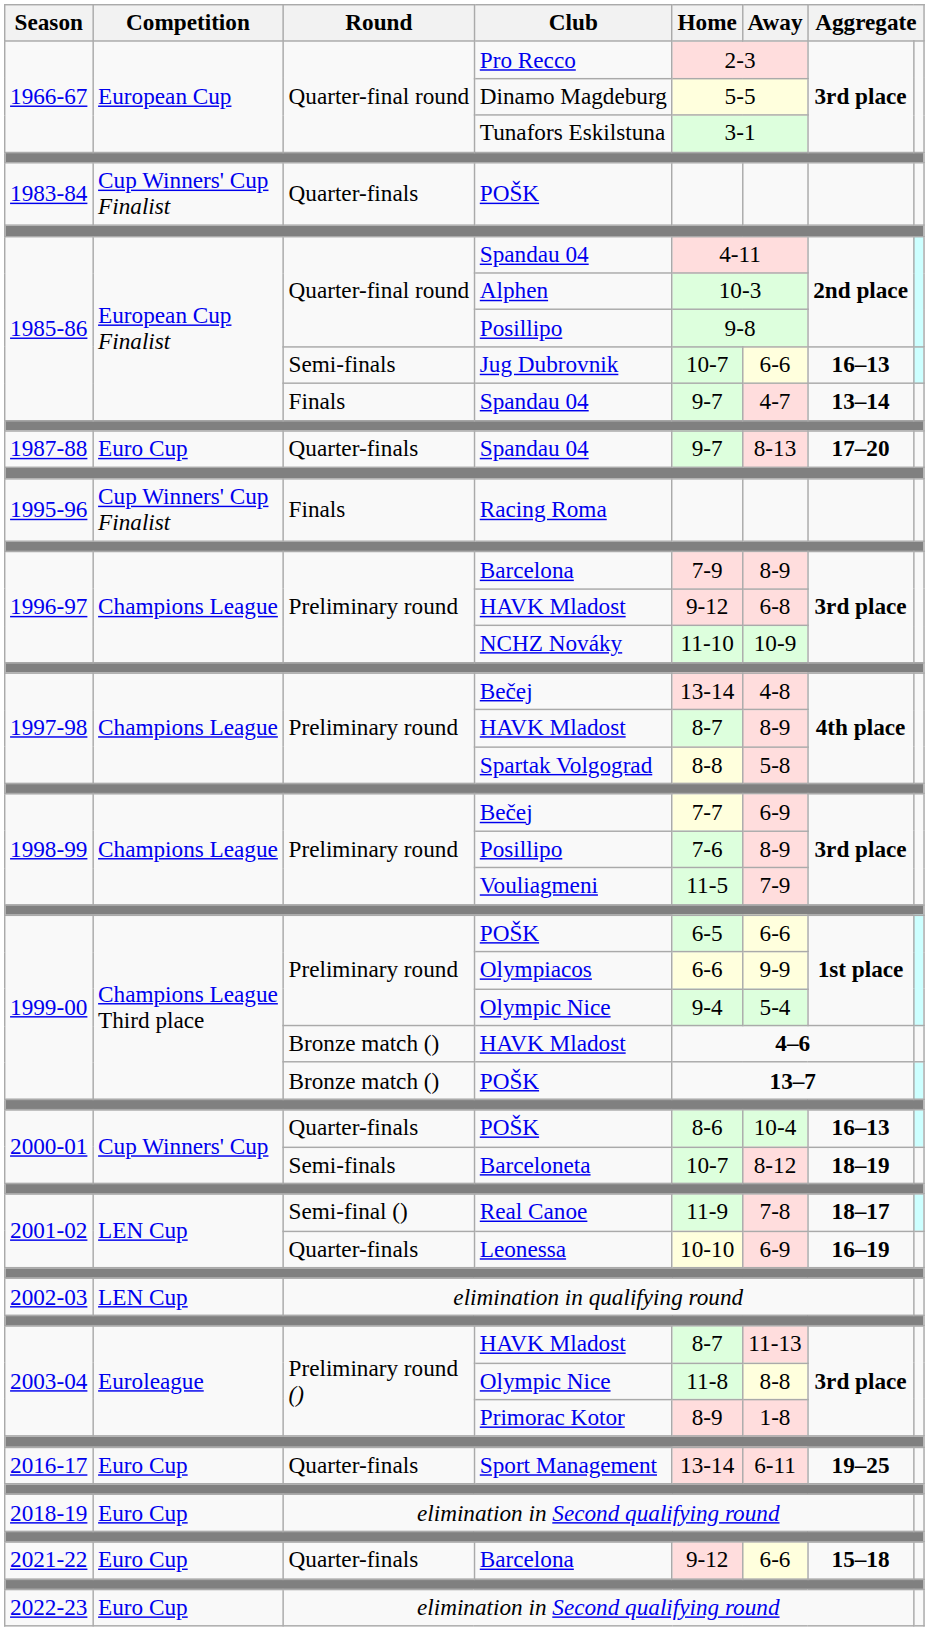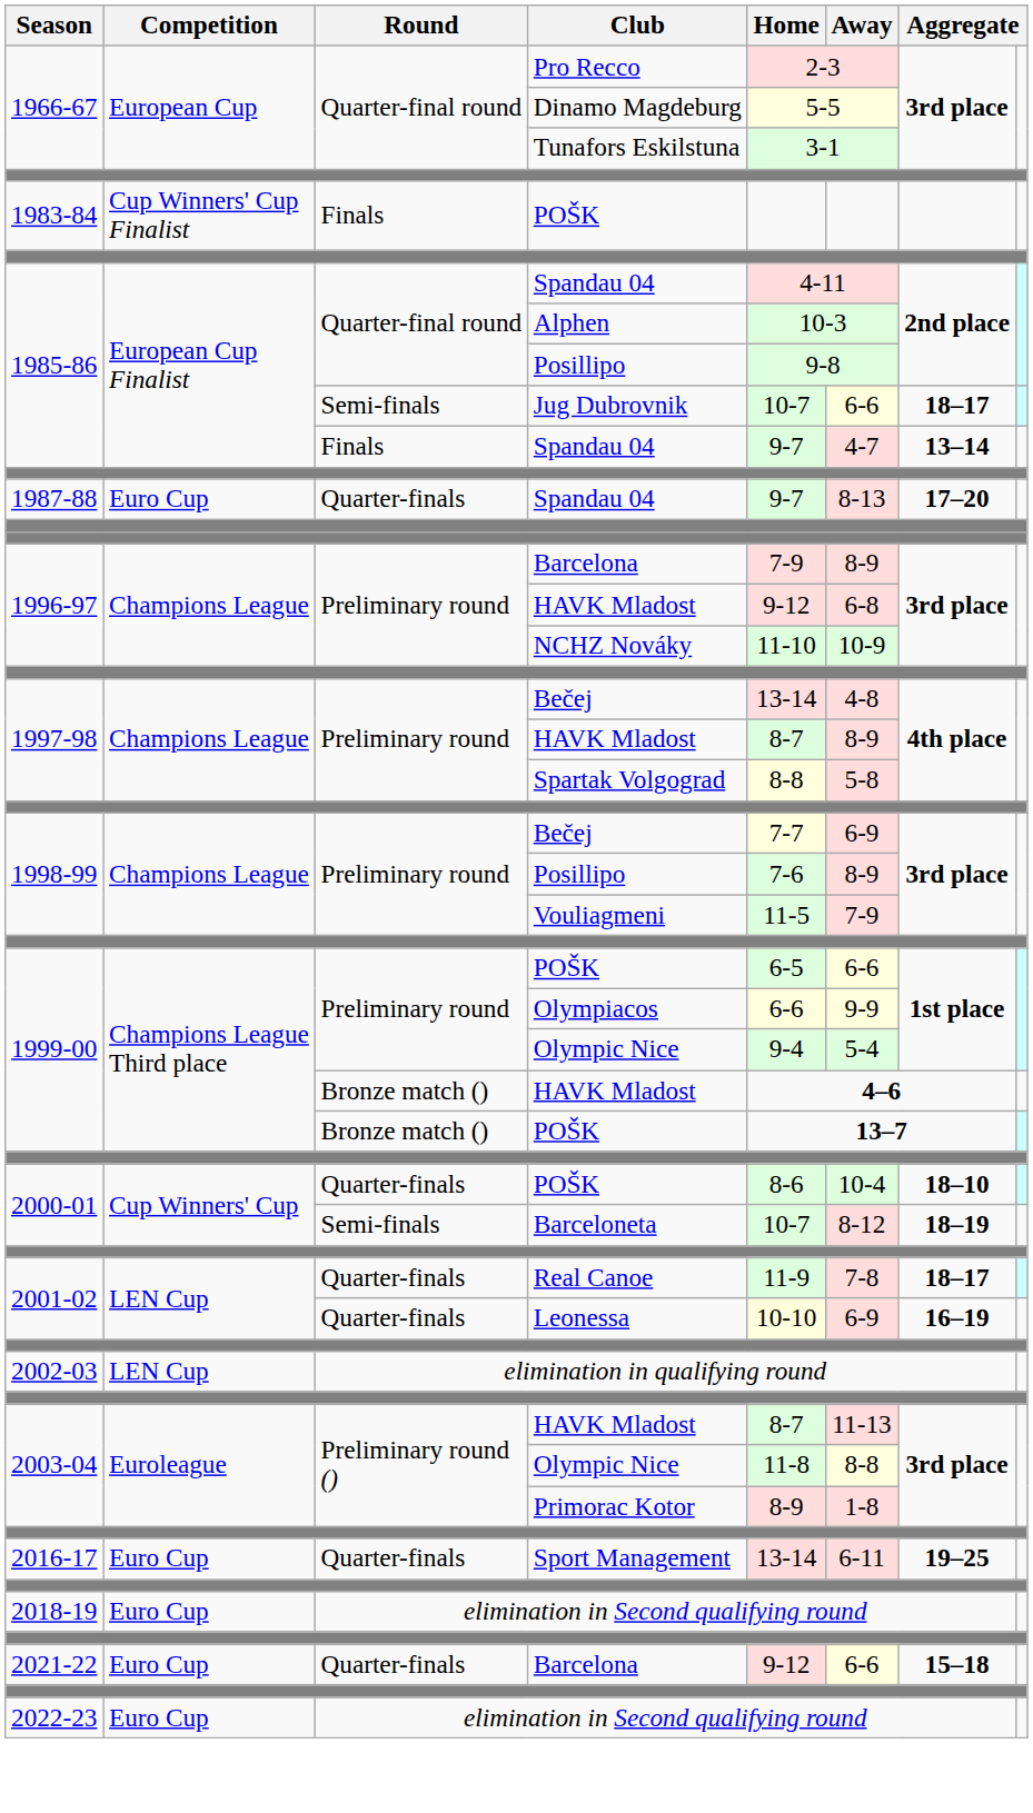1983-84 / POŠK | Round: Quarter-finals -> Finals
Jug Dubrovnik | column 7: 16–13 -> 18–17
- row: 1995-96 | Cup Winners' Cup Finalist | Finals | Racing Roma
2000-01 / POŠK | column 7: 16–13 -> 18–10
Real Canoe | Round: Semi-final () -> Quarter-finals
